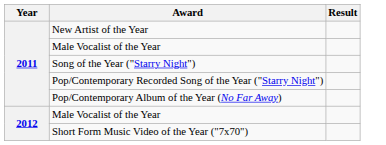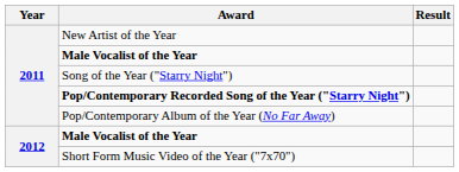2011 / Male Vocalist of the Year | Award: normal -> bold
Pop/Contemporary Recorded Song of the Year ("Starry Night") | Award: normal -> bold
2012 / Male Vocalist of the Year | Award: normal -> bold
